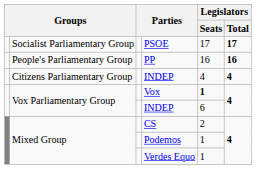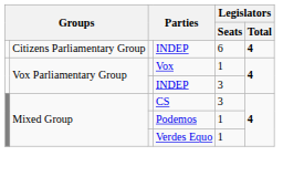- row: Socialist Parliamentary Group | PSOE | 17 | 17
- row: People's Parliamentary Group | PP | 16 | 16
Citizens Parliamentary Group / INDEP | Legislators / Seats: 4 -> 6
Vox | Legislators / Seats: bold -> normal
Vox Parliamentary Group / INDEP | Legislators / Seats: 6 -> 3
CS | Legislators / Seats: 2 -> 3
